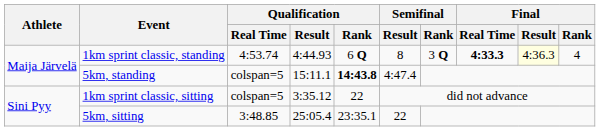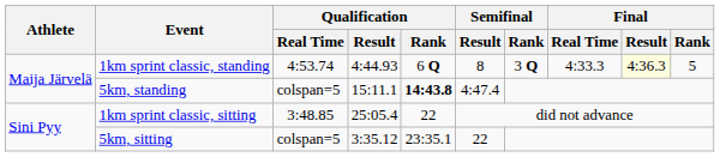1km sprint classic, standing | Final / Real Time: bold -> normal
1km sprint classic, standing | Final / Rank: 4 -> 5
1km sprint classic, sitting | Qualification / Real Time: colspan=5 -> 3:48.85
1km sprint classic, sitting | Qualification / Result: 3:35.12 -> 25:05.4
5km, sitting | Qualification / Real Time: 3:48.85 -> colspan=5
5km, sitting | Qualification / Result: 25:05.4 -> 3:35.12
